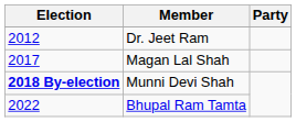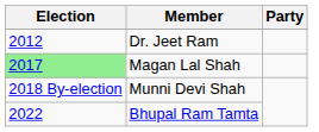Magan Lal Shah | Election: no background -> lightgreen background
Munni Devi Shah | Election: bold -> normal
